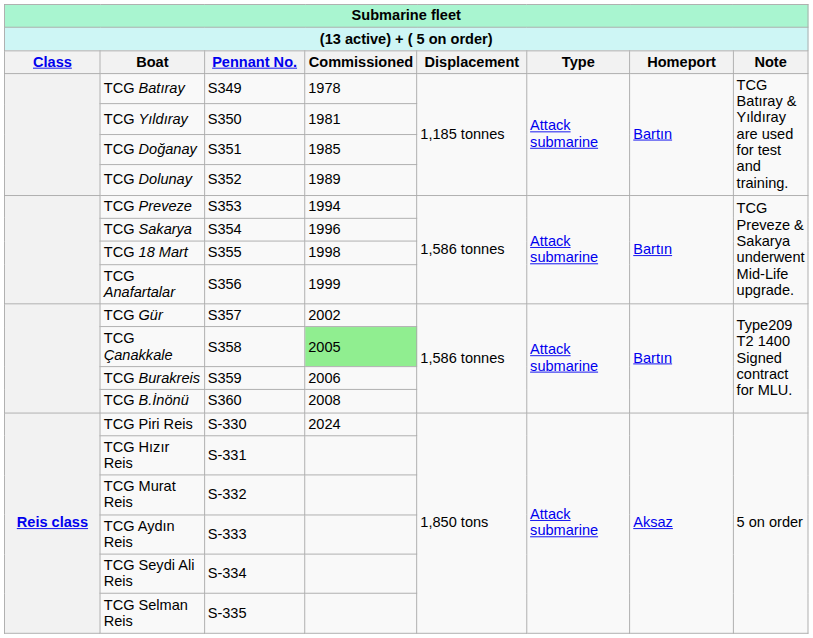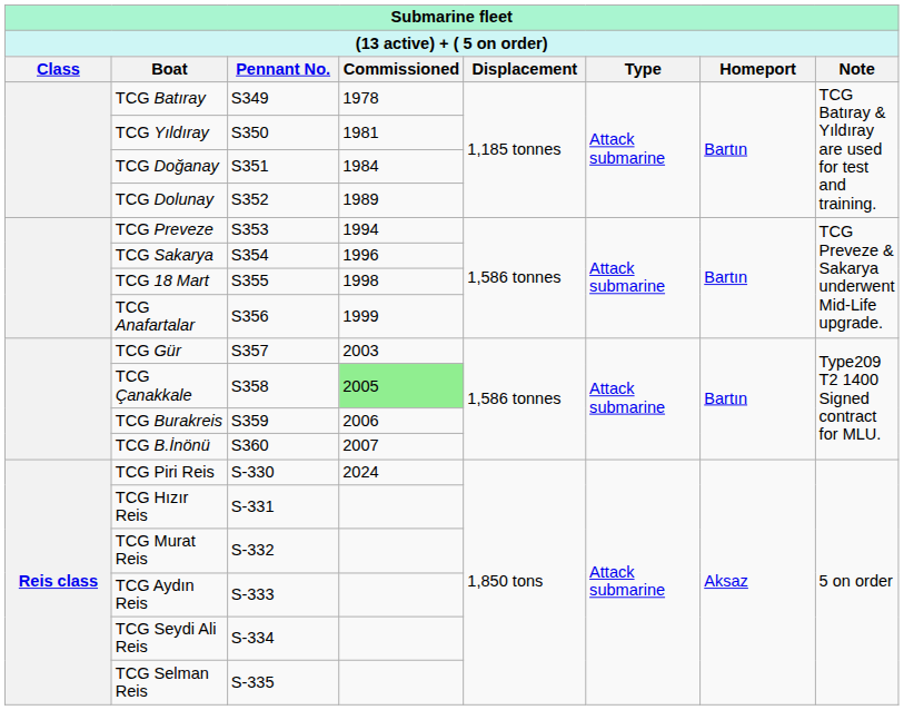TCG Doğanay | Commissioned: 1985 -> 1984
TCG Gür | Commissioned: 2002 -> 2003
TCG B.İnönü | Commissioned: 2008 -> 2007
